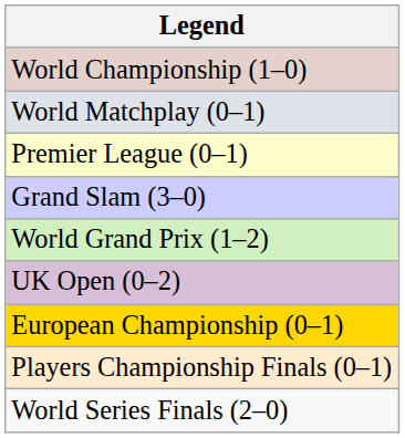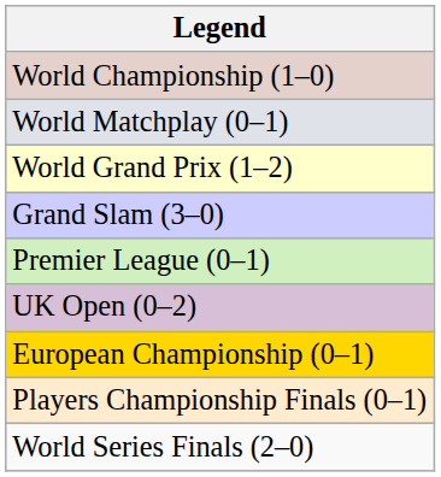row 4 | column 1: Premier League (0–1) -> World Grand Prix (1–2)
row 6 | column 1: World Grand Prix (1–2) -> Premier League (0–1)
